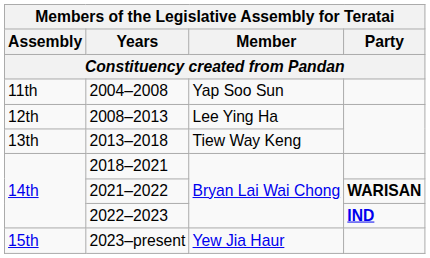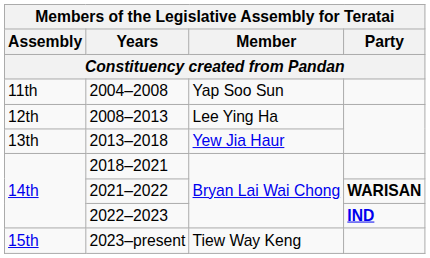2013–2018 | Member: Tiew Way Keng -> Yew Jia Haur
2023–present | Member: Yew Jia Haur -> Tiew Way Keng
